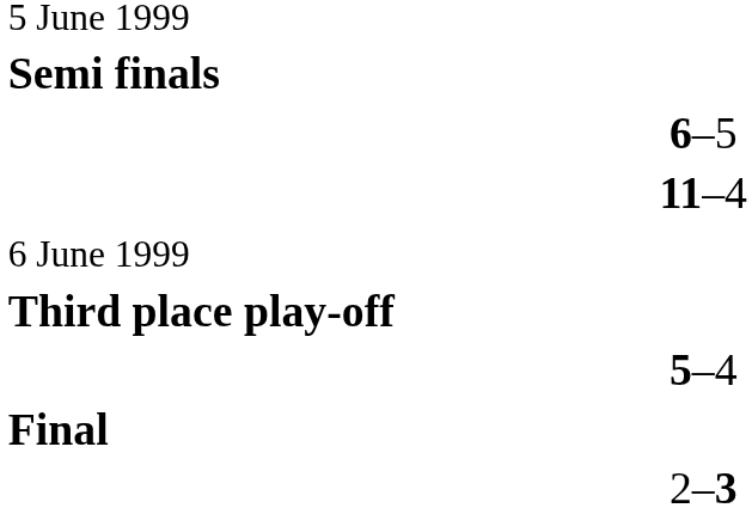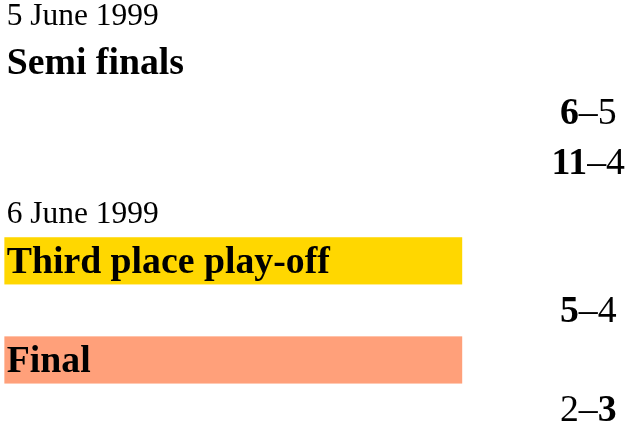Third place play-off | column 1: no background -> gold background
Final | column 1: no background -> lightsalmon background
